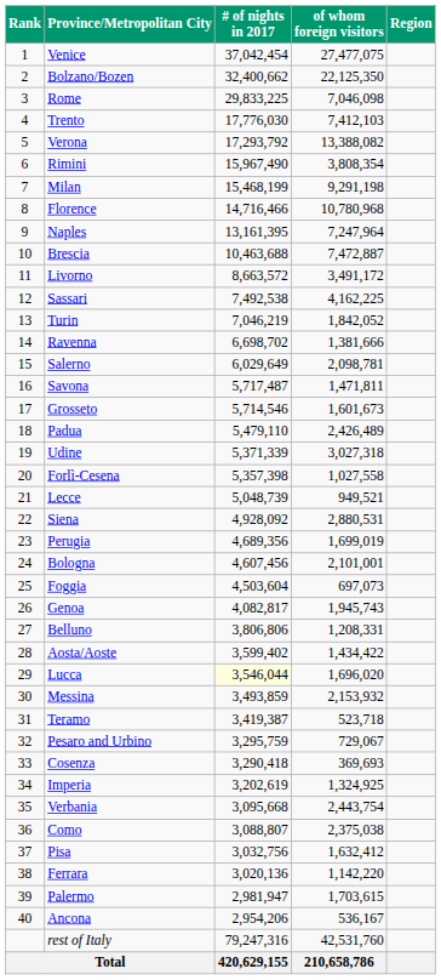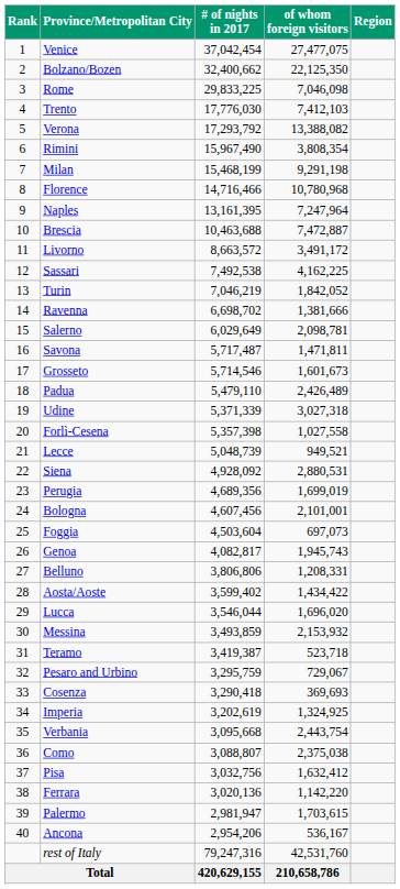Lucca | # of nights in 2017: lightyellow background -> no background
